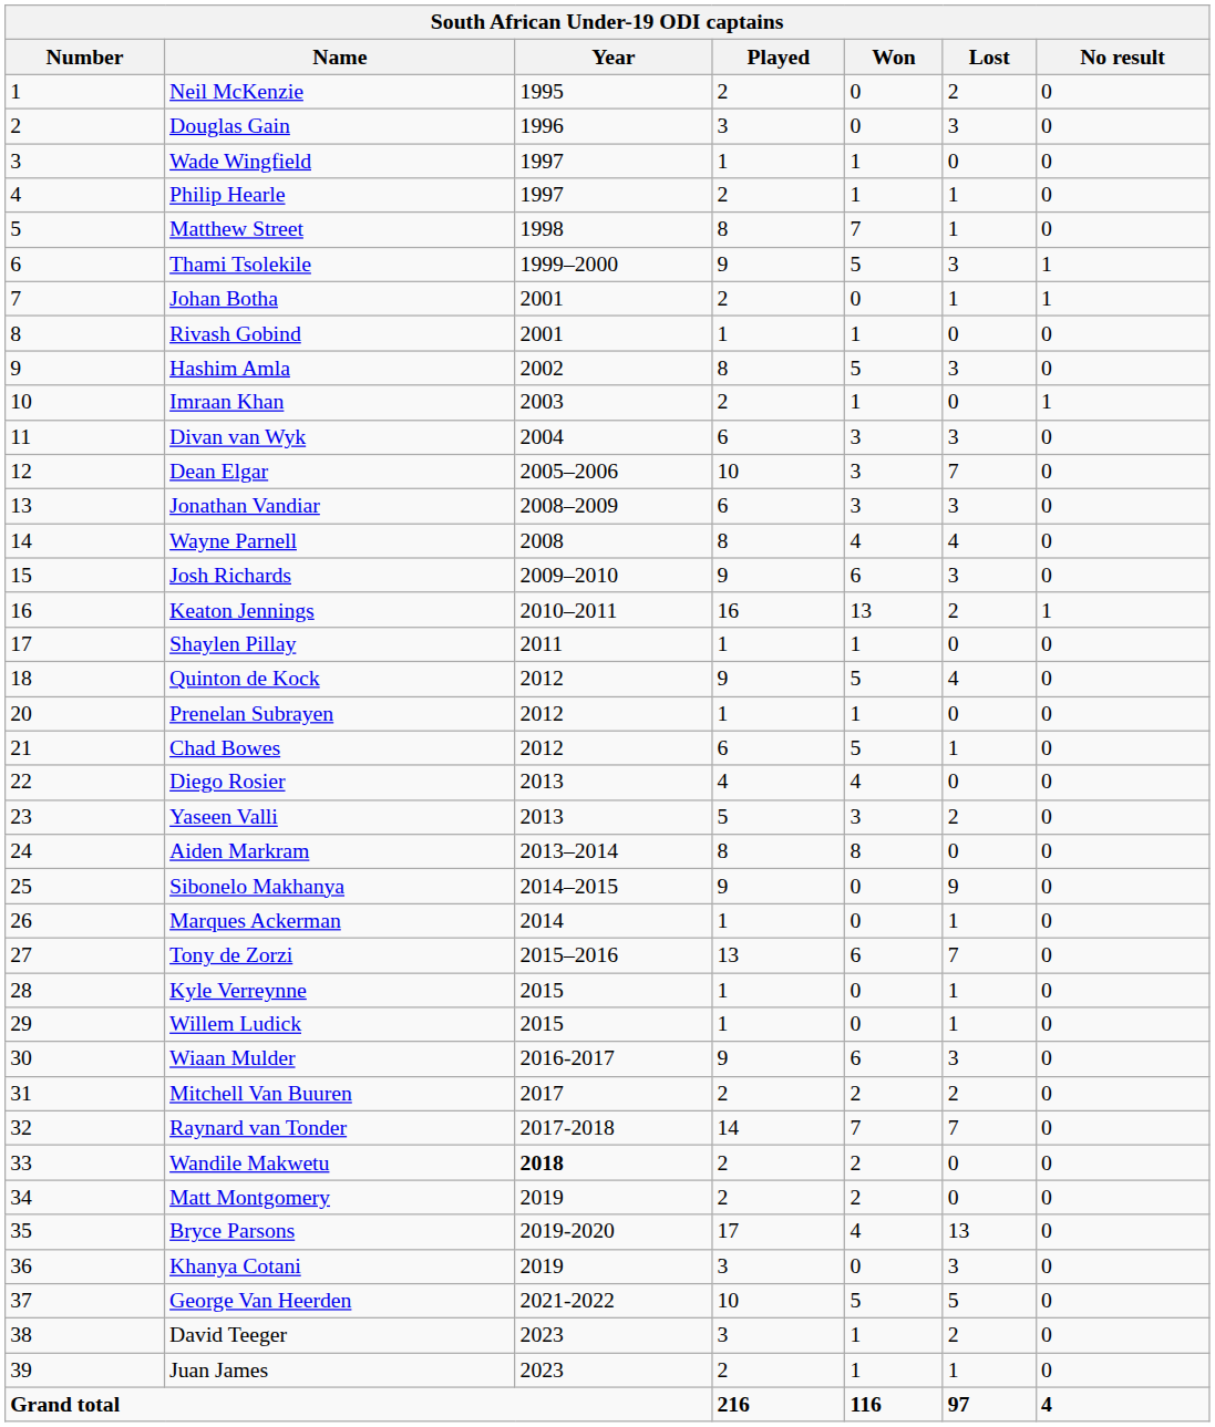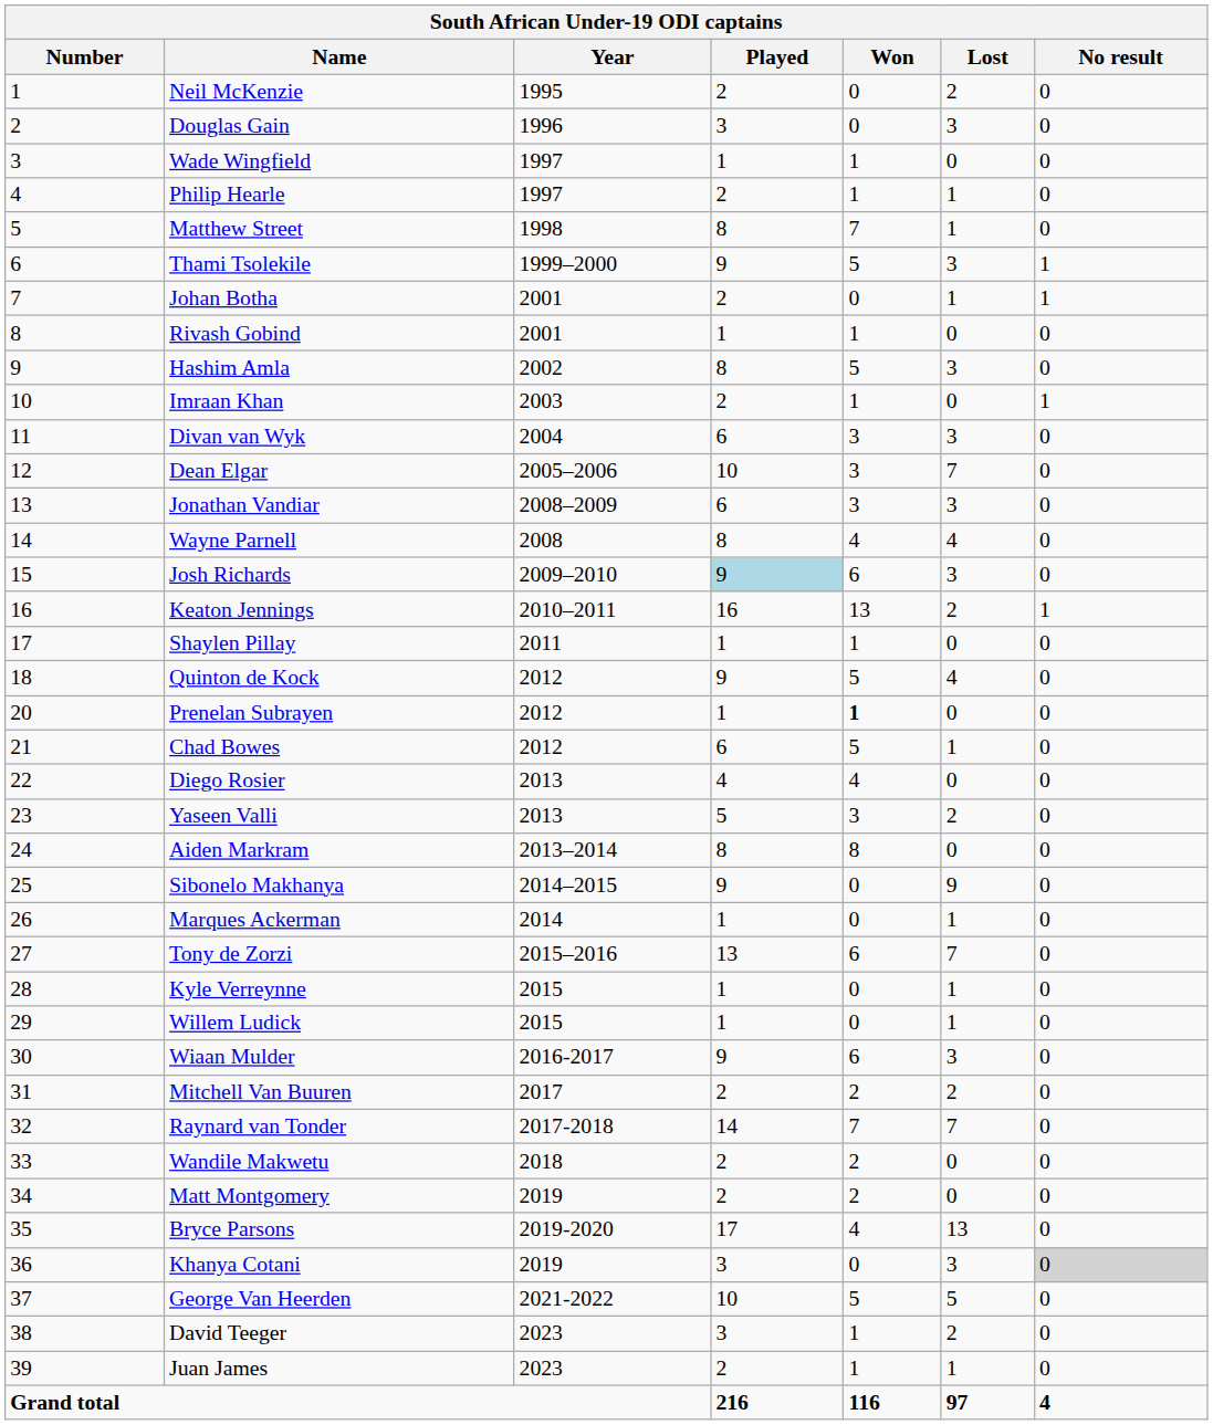Josh Richards | Played: no background -> lightblue background
Prenelan Subrayen | Won: normal -> bold
Wandile Makwetu | Year: bold -> normal
Khanya Cotani | No result: no background -> lightgrey background
